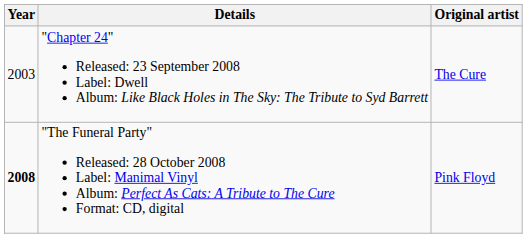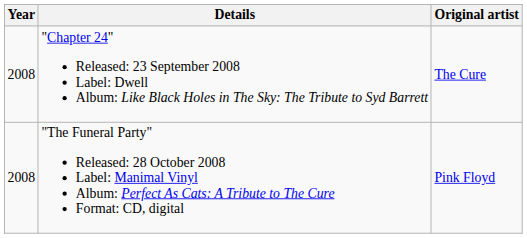row 2 | Year: 2003 -> 2008
row 3 | Year: bold -> normal
